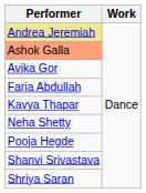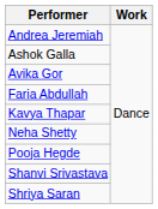Andrea Jeremiah | Performer: khaki background -> no background
Ashok Galla | Performer: lightsalmon background -> no background
